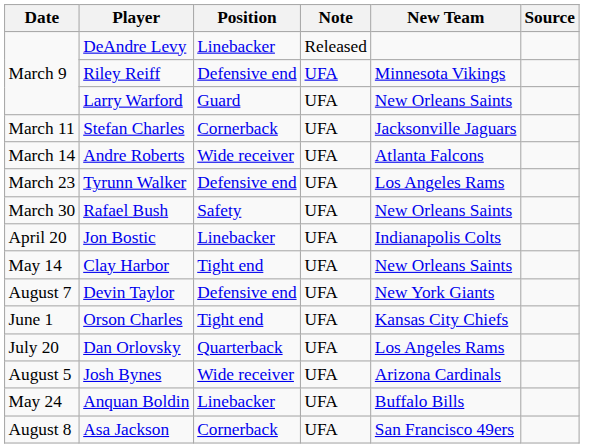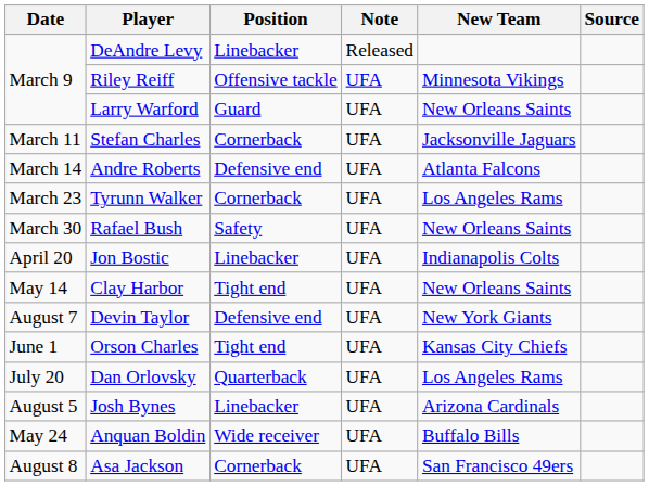Riley Reiff | Position: Defensive end -> Offensive tackle
Andre Roberts | Position: Wide receiver -> Defensive end
Tyrunn Walker | Position: Defensive end -> Cornerback
Josh Bynes | Position: Wide receiver -> Linebacker
Anquan Boldin | Position: Linebacker -> Wide receiver
